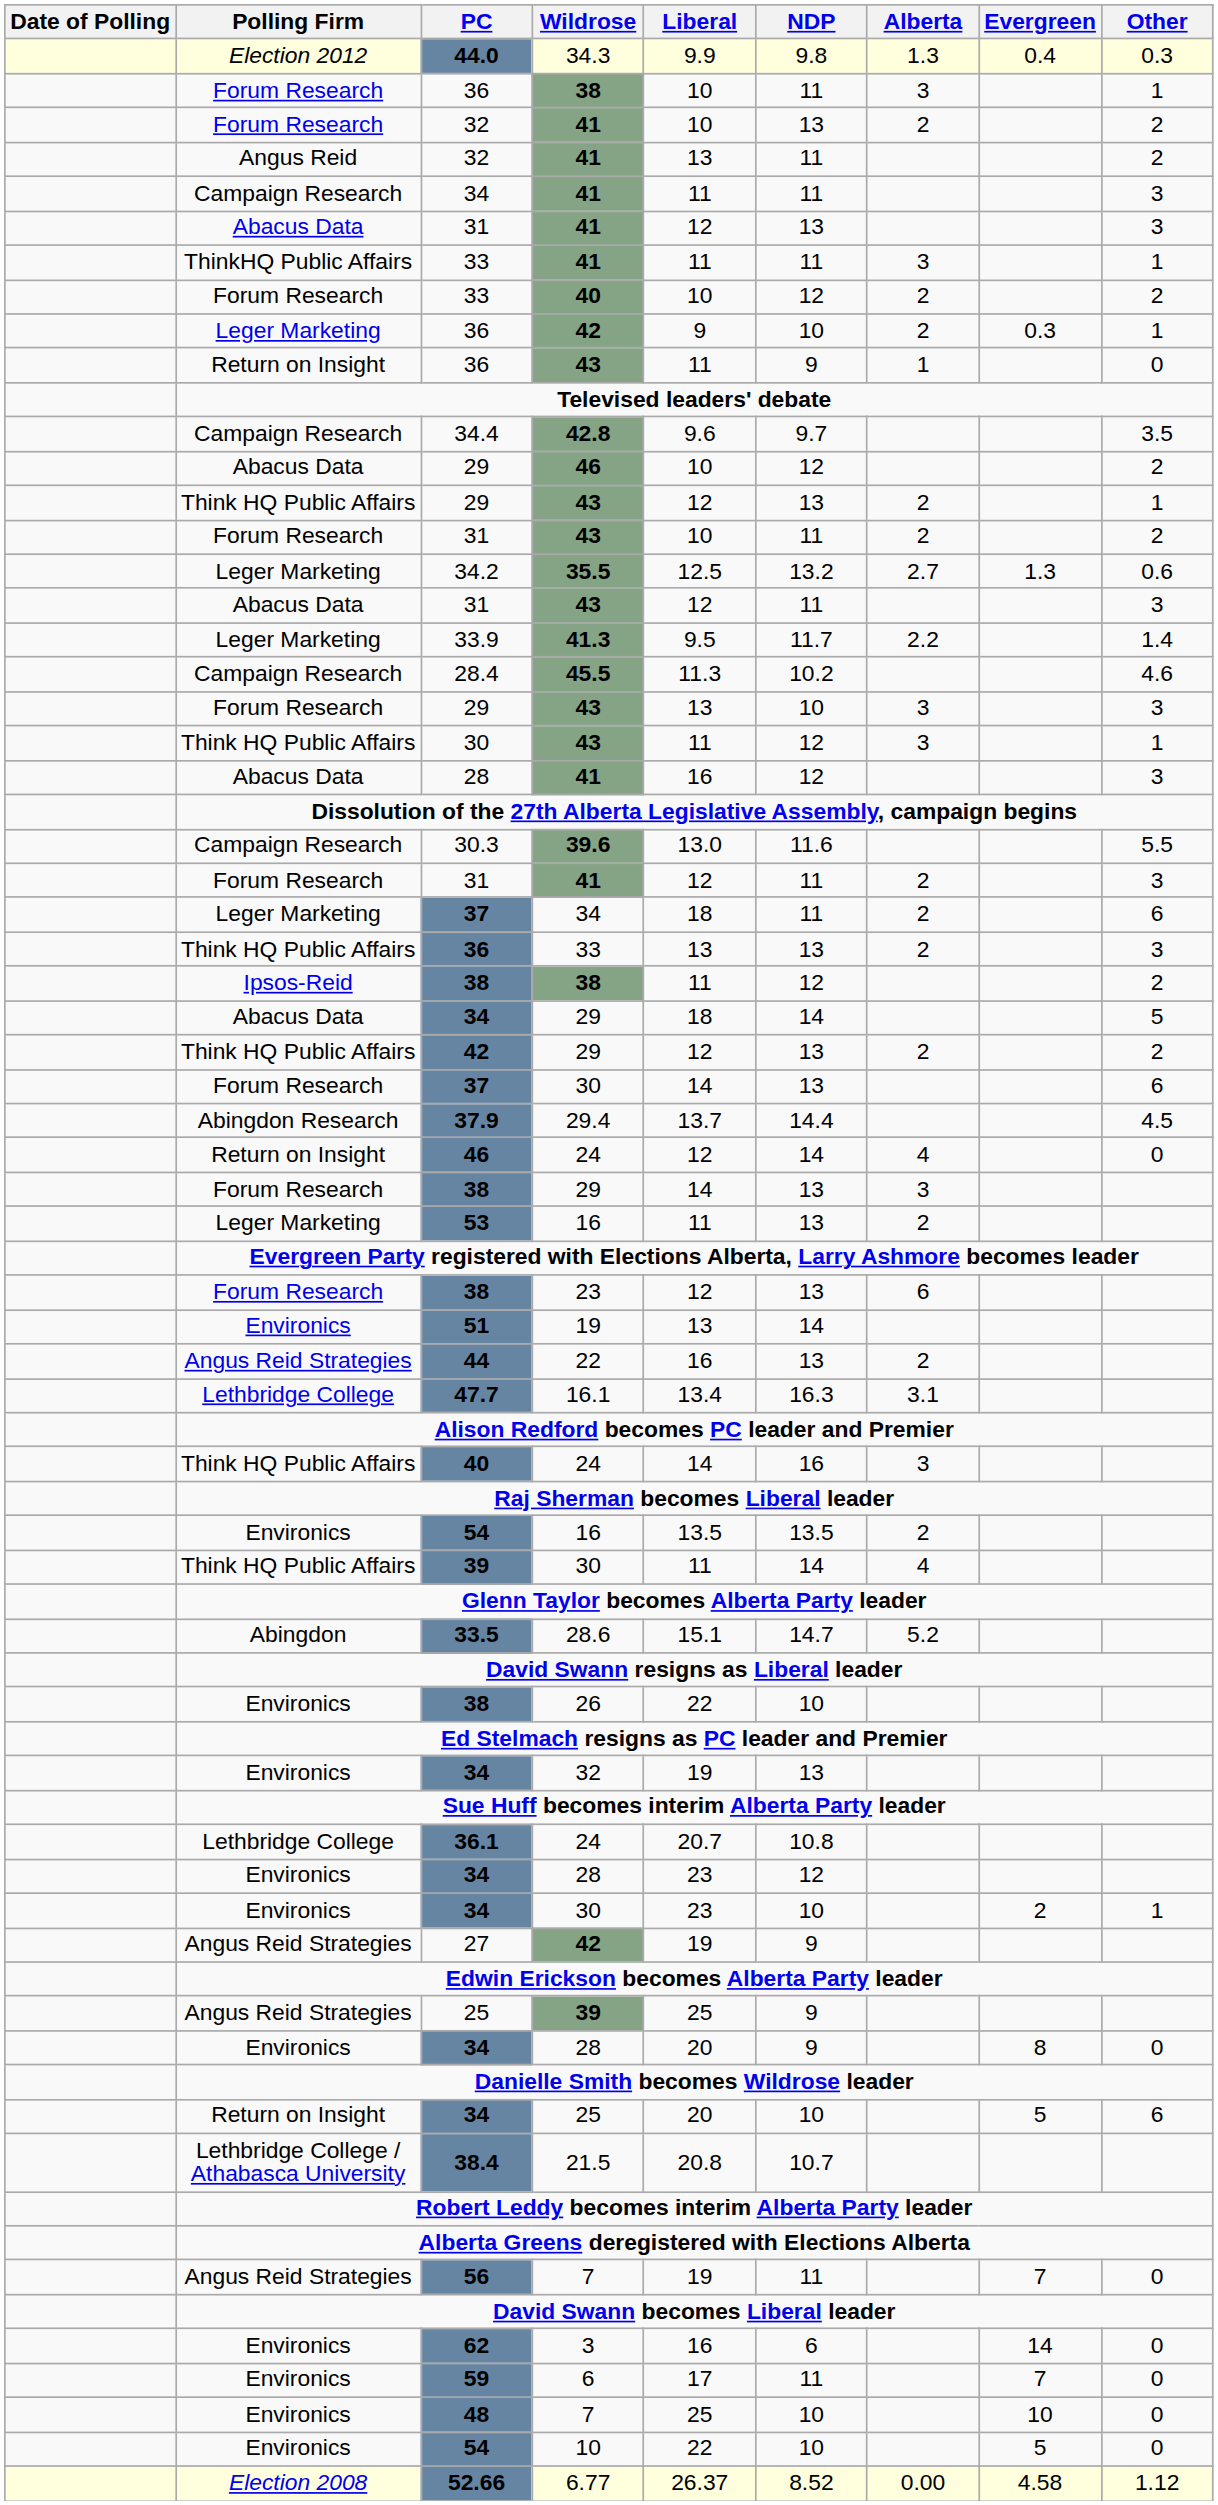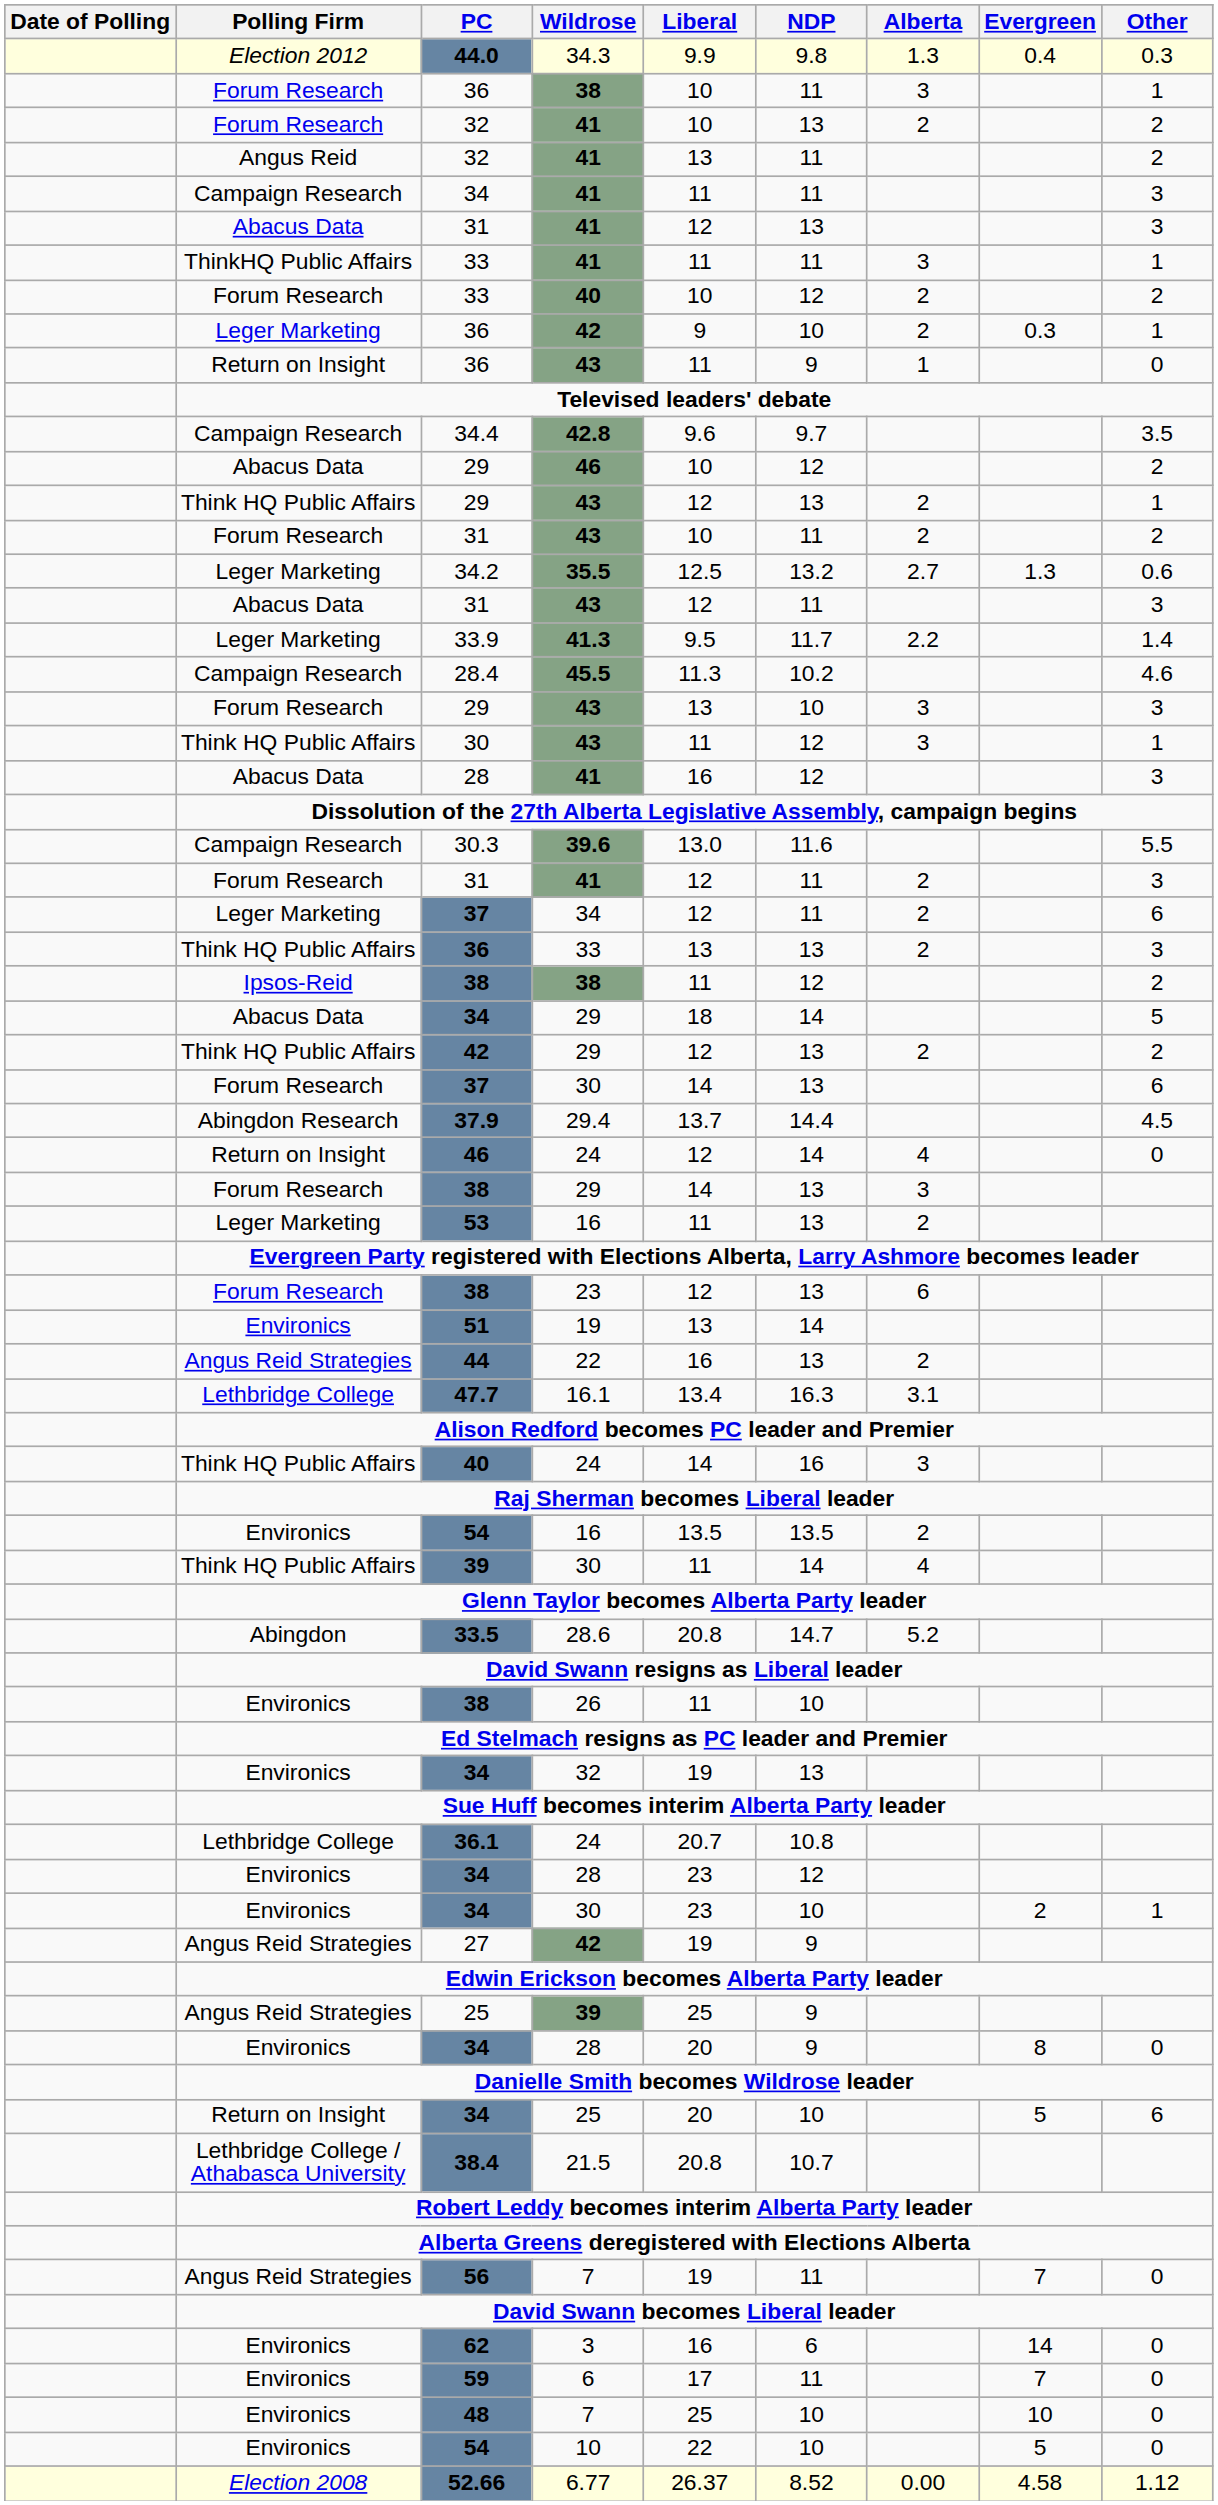37 / 34 | Liberal: 18 -> 12
33.5 | Liberal: 15.1 -> 20.8
38 / 26 | Liberal: 22 -> 11
